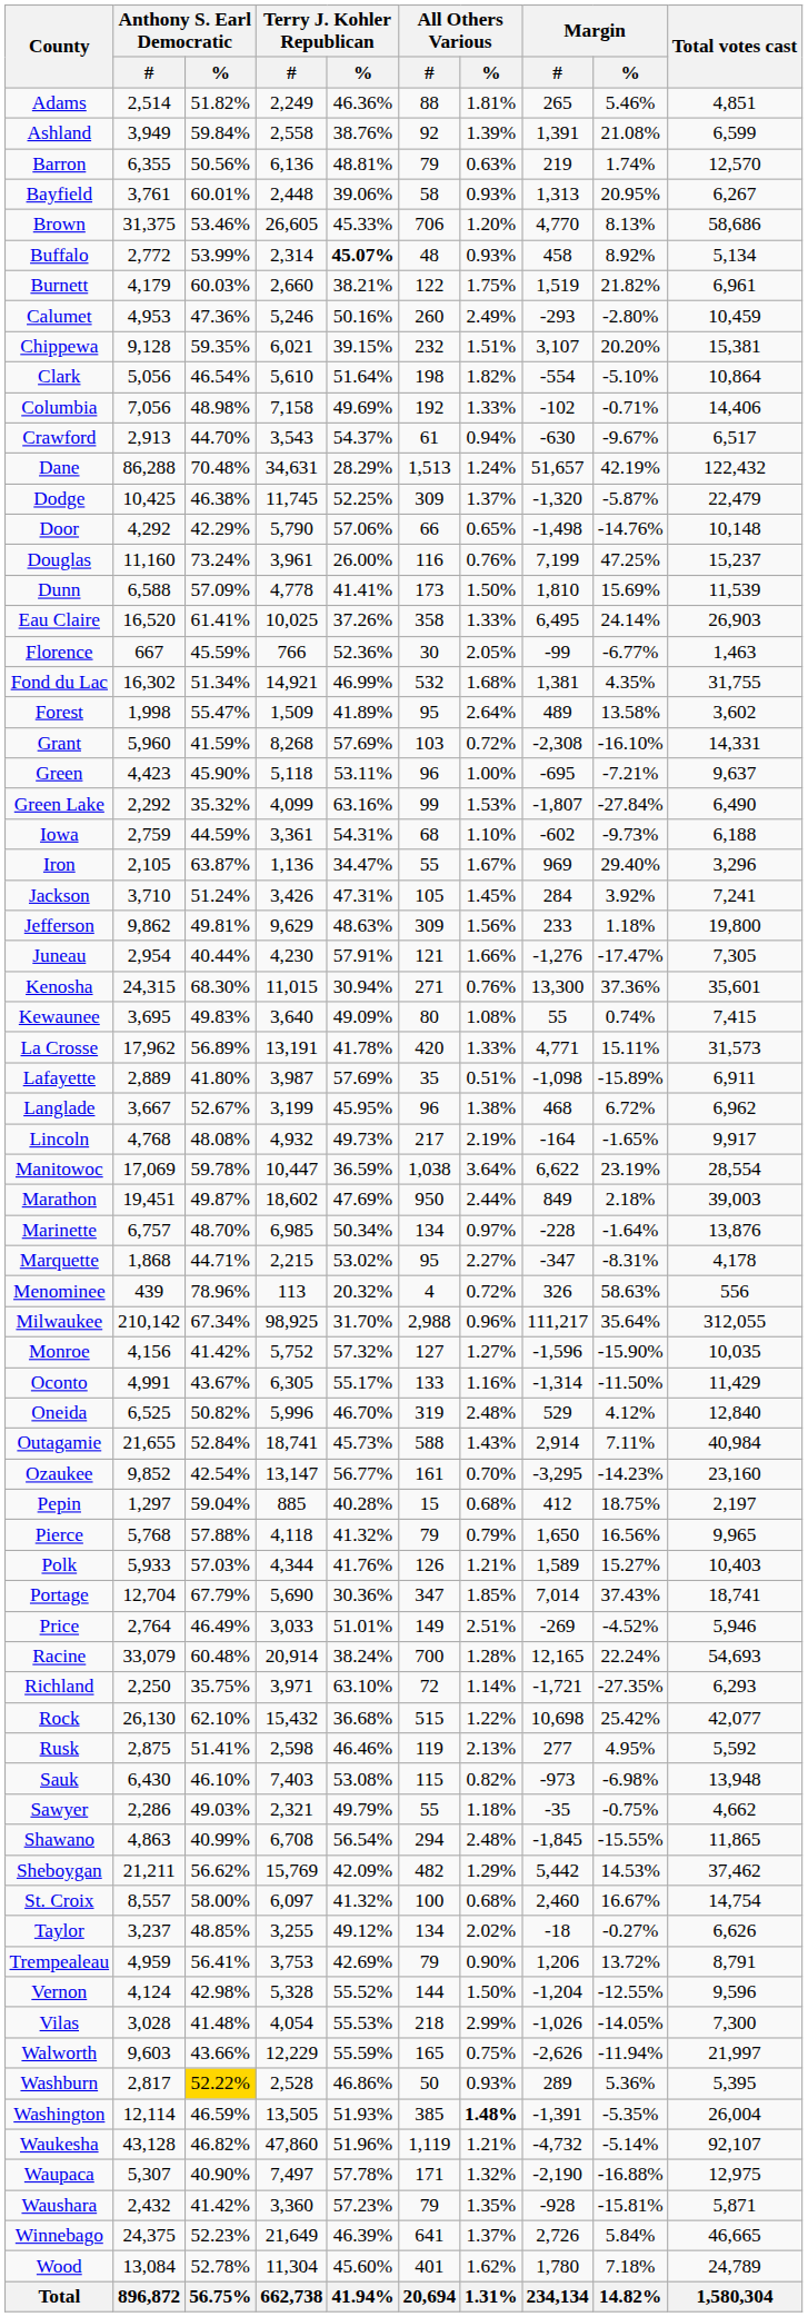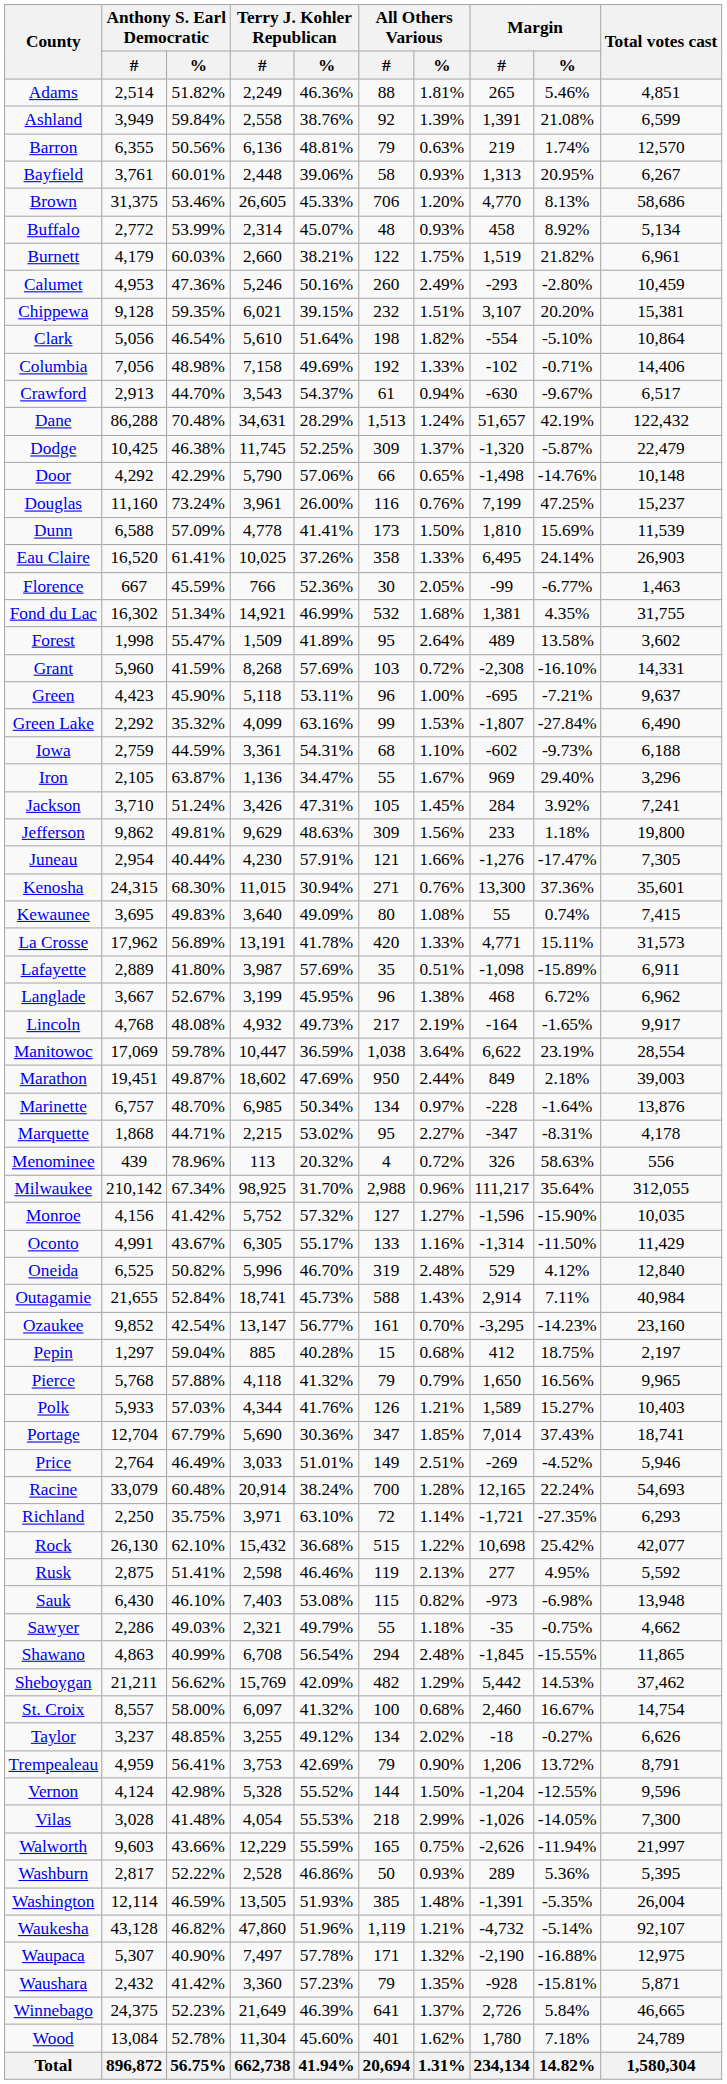Buffalo | Terry J. Kohler Republican / %: bold -> normal
Washburn | Anthony S. Earl Democratic / %: gold background -> no background
Washington | All Others Various / %: bold -> normal
